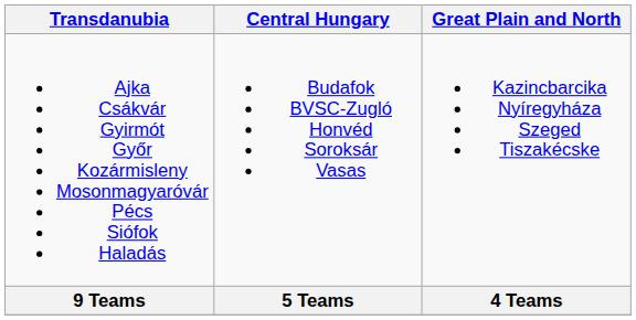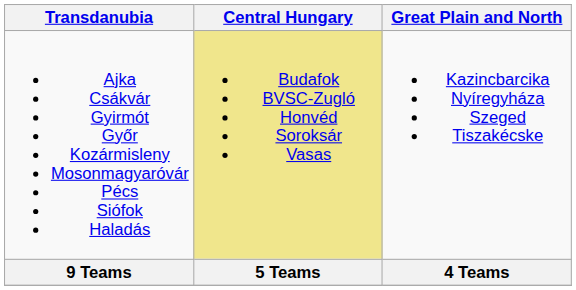row 2 | Central Hungary: no background -> khaki background
